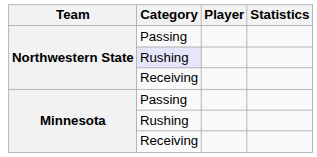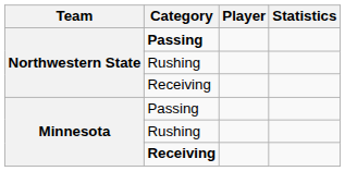Northwestern State / Passing | Category: normal -> bold
Northwestern State / Rushing | Category: lavender background -> no background
Minnesota / Receiving | Category: normal -> bold
